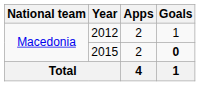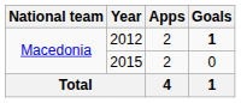2012 | Goals: normal -> bold
2015 | Goals: bold -> normal
